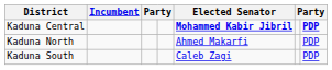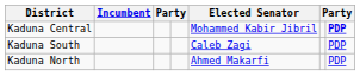Kaduna Central | Elected Senator: bold -> normal
rows swapped: Kaduna South <-> Kaduna North
